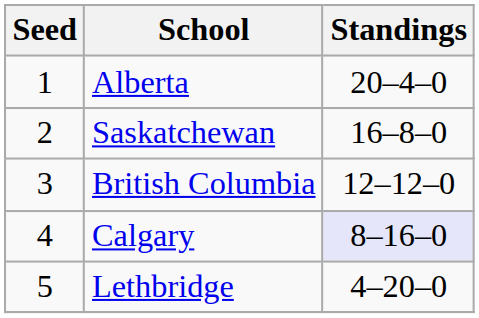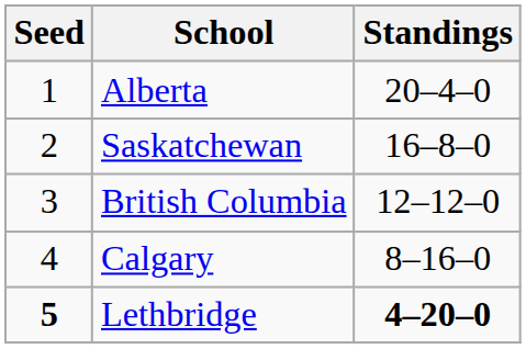Calgary | Standings: lavender background -> no background
Lethbridge | Seed: normal -> bold
Lethbridge | Standings: normal -> bold
